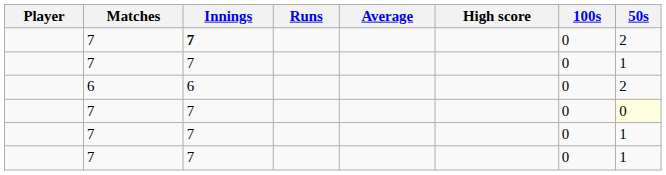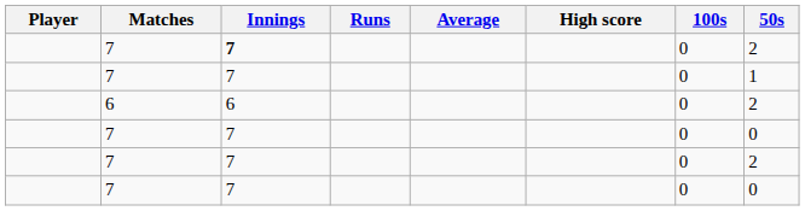row 5 | 50s: lightyellow background -> no background
row 6 | 50s: 1 -> 2
row 7 | 50s: 1 -> 0
